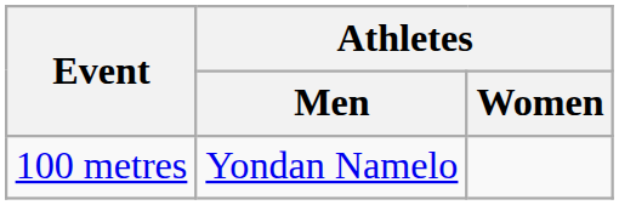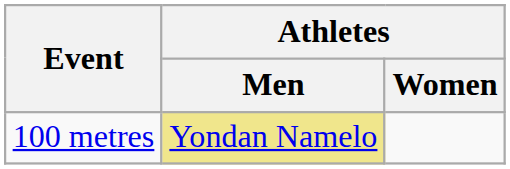100 metres | Athletes / Men: no background -> khaki background
